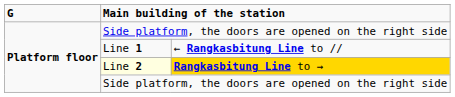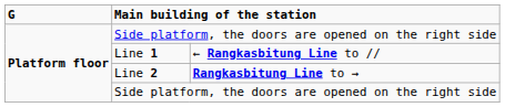Line 2 | column 2: lightyellow background -> no background
Line 2 | column 3: gold background -> no background
